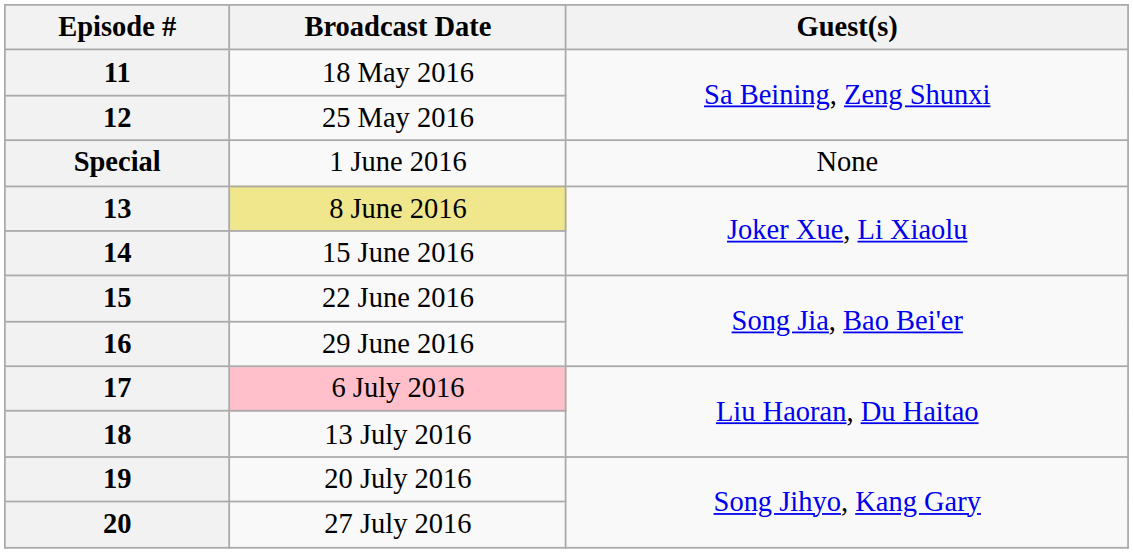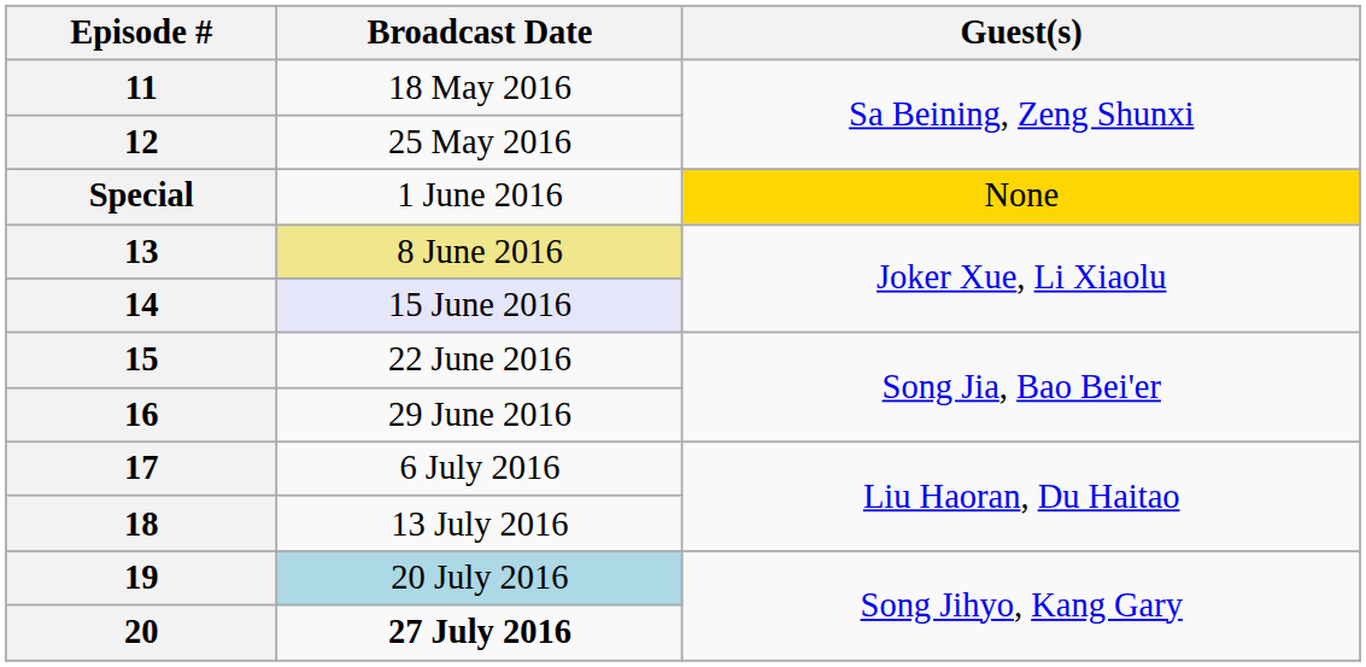Special | Guest(s): no background -> gold background
14 | Broadcast Date: no background -> lavender background
17 | Broadcast Date: pink background -> no background
19 | Broadcast Date: no background -> lightblue background
20 | Broadcast Date: normal -> bold
